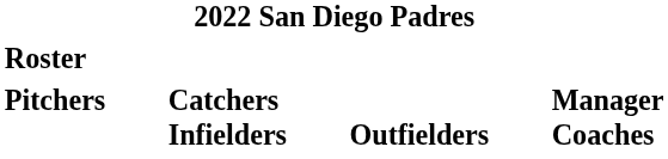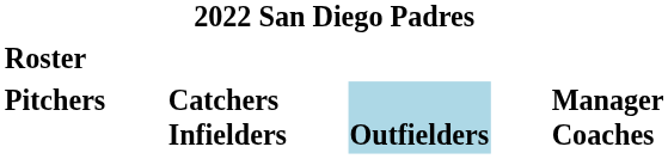Pitchers | column 3: no background -> lightblue background
